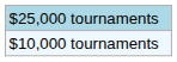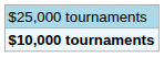row 2 | column 1: normal -> bold
